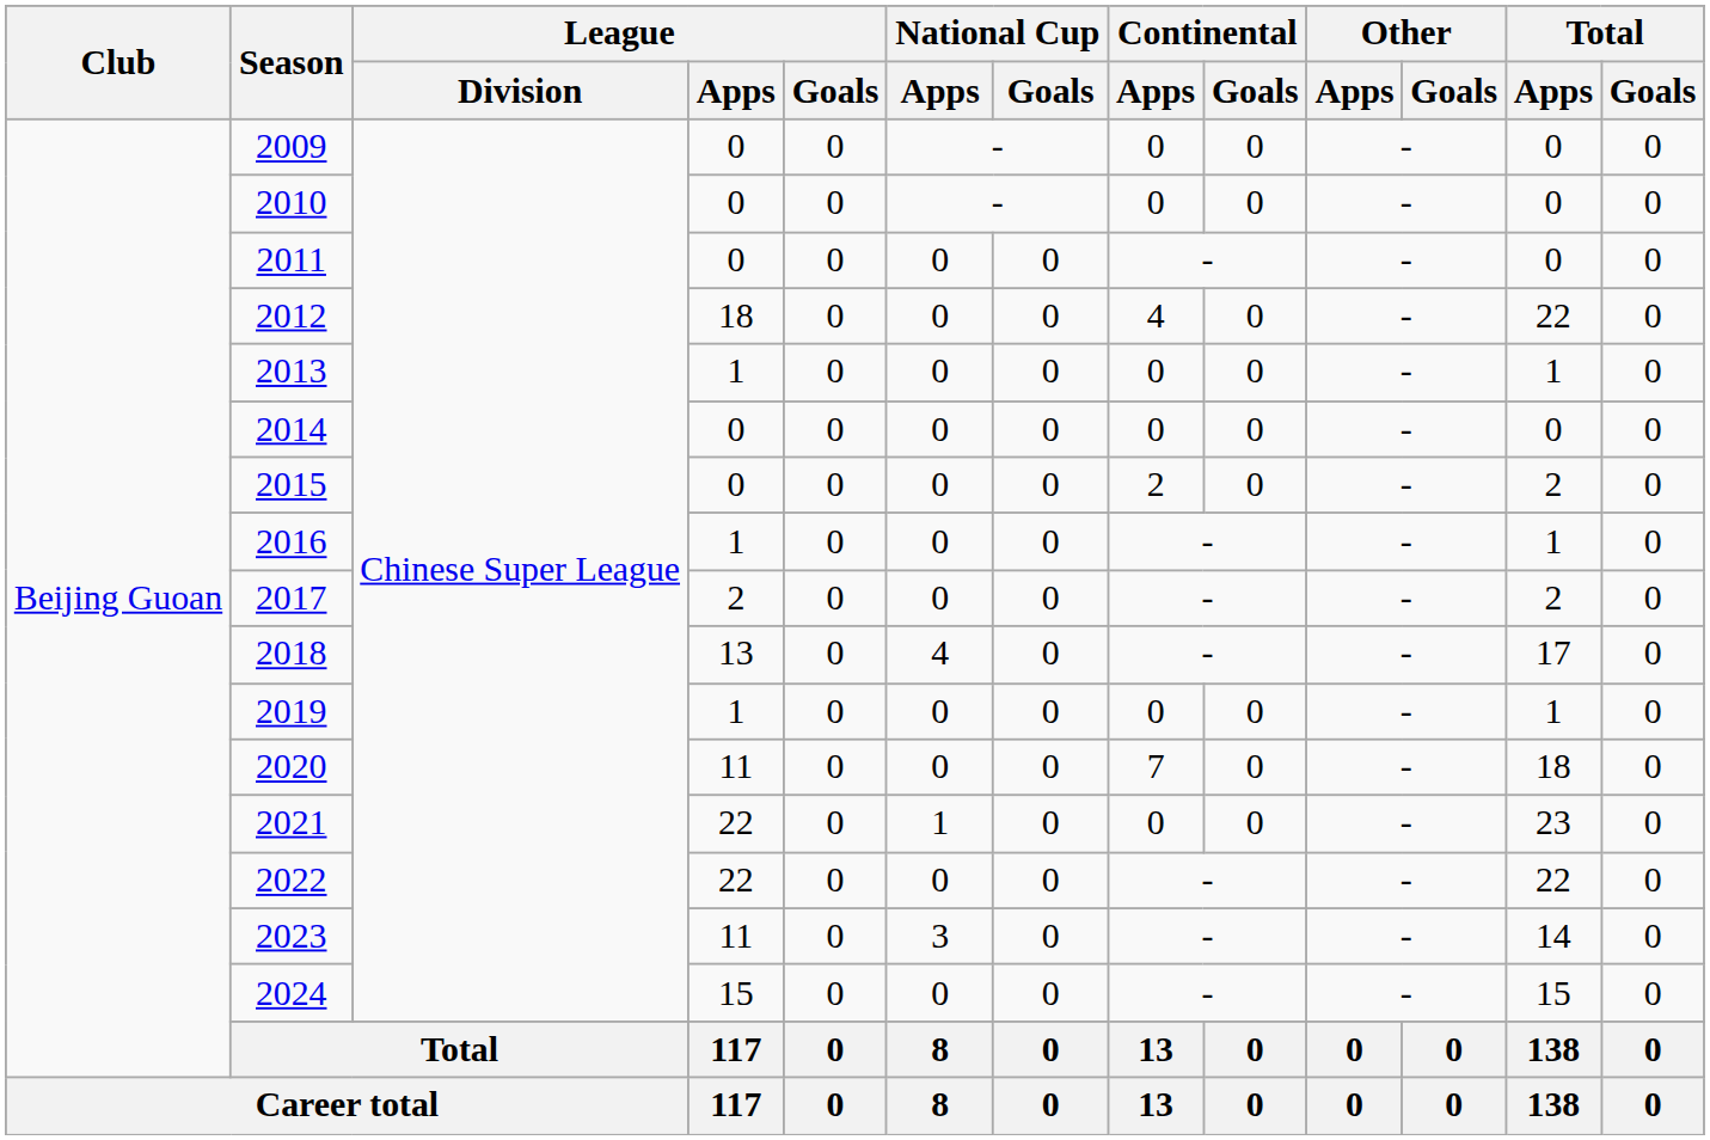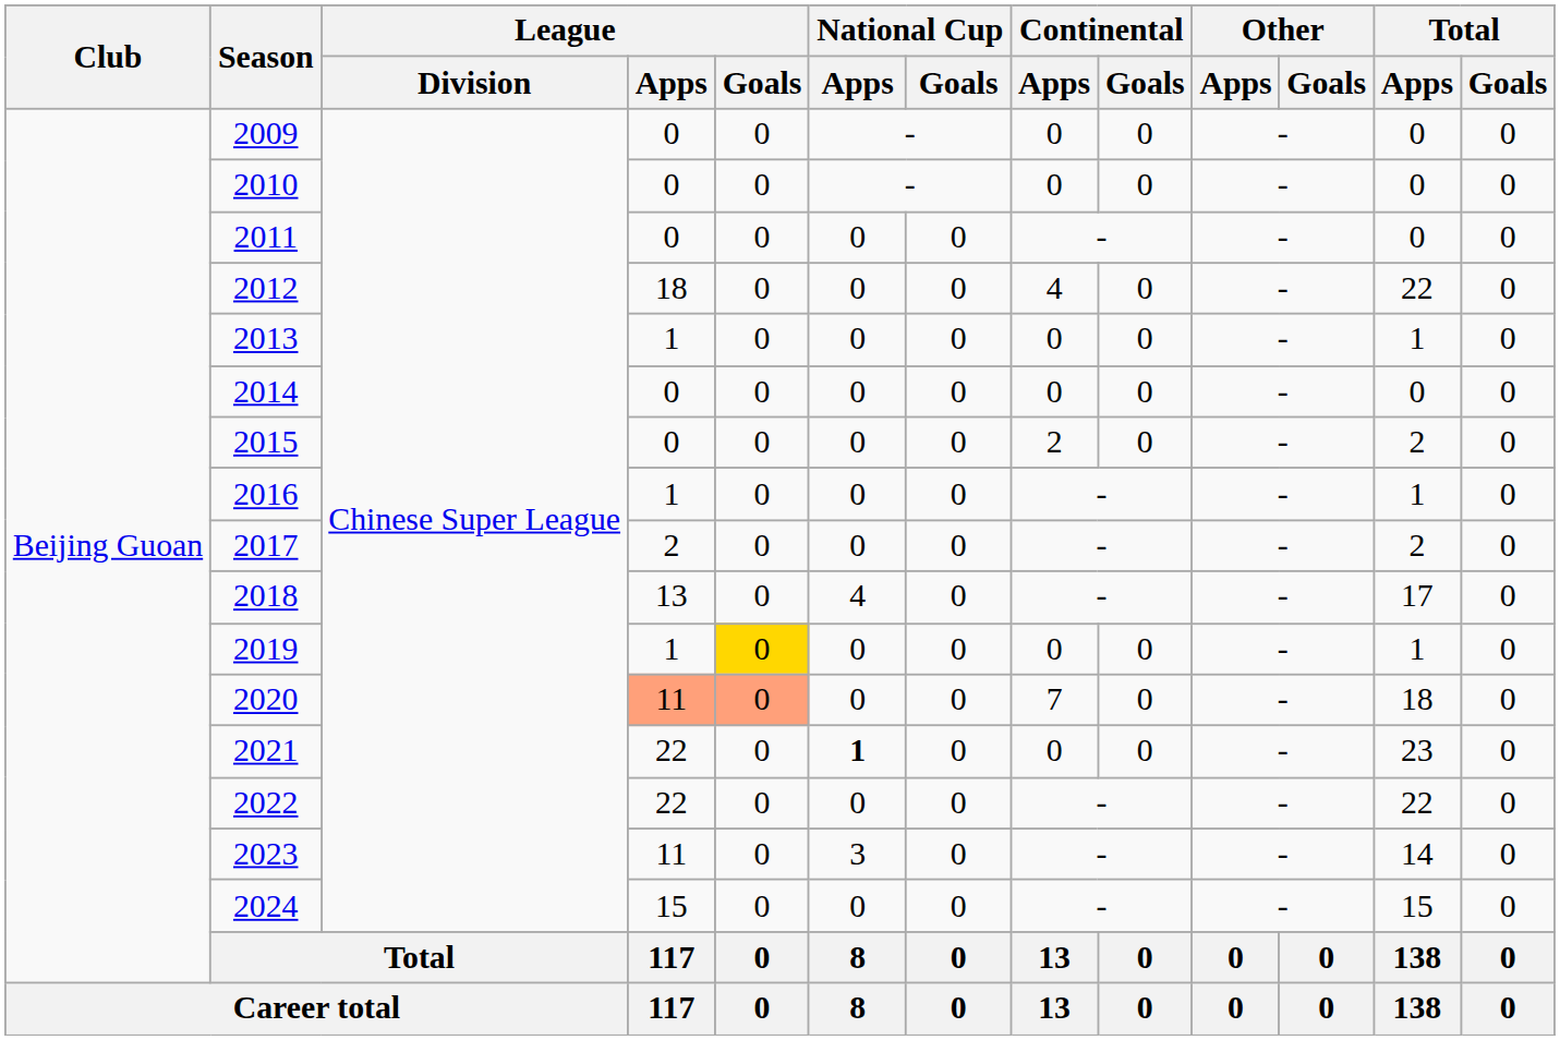2019 | League / Goals: no background -> gold background
2020 | League / Apps: no background -> lightsalmon background
2020 | League / Goals: no background -> lightsalmon background
2021 | National Cup / Apps: normal -> bold
